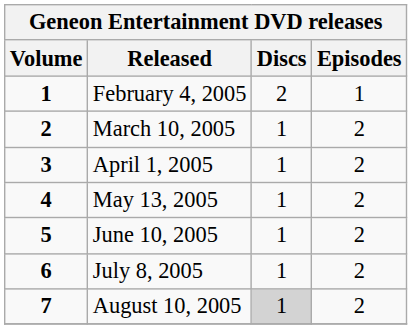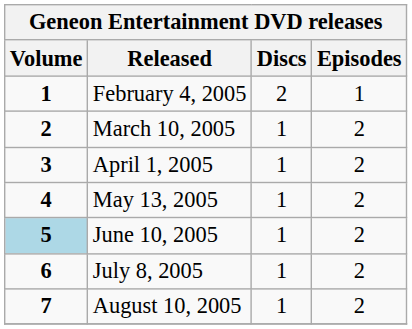June 10, 2005 | Volume: no background -> lightblue background
August 10, 2005 | Discs: lightgrey background -> no background
